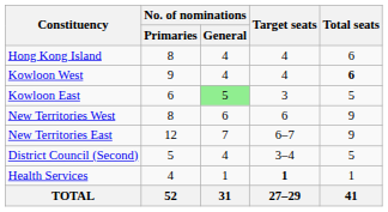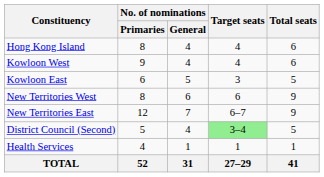Kowloon West | Total seats: bold -> normal
Kowloon East | No. of nominations / General: lightgreen background -> no background
District Council (Second) | Target seats: no background -> lightgreen background
Health Services | Target seats: bold -> normal
